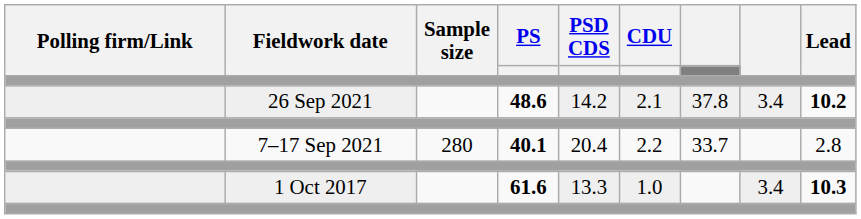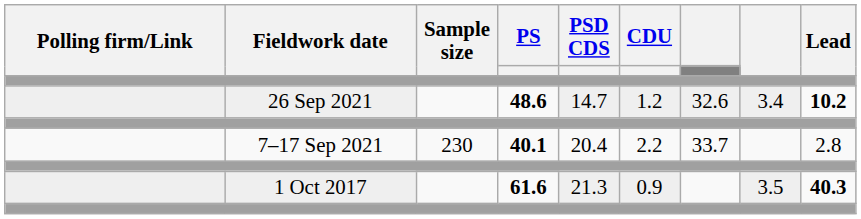26 Sep 2021 | PSD CDS: 14.2 -> 14.7
26 Sep 2021 | CDU: 2.1 -> 1.2
26 Sep 2021 | column 7: 37.8 -> 32.6
7–17 Sep 2021 | Sample size: 280 -> 230
1 Oct 2017 | PSD CDS: 13.3 -> 21.3
1 Oct 2017 | CDU: 1.0 -> 0.9
1 Oct 2017 | column 8: 3.4 -> 3.5
1 Oct 2017 | Lead: 10.3 -> 40.3
